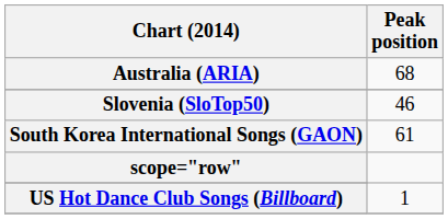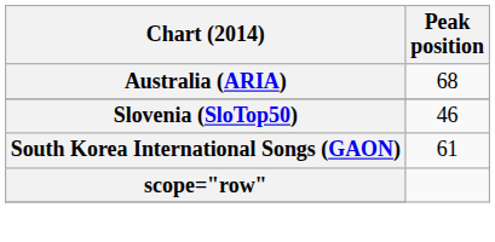- row: US Hot Dance Club Songs (Billboard) | 1
